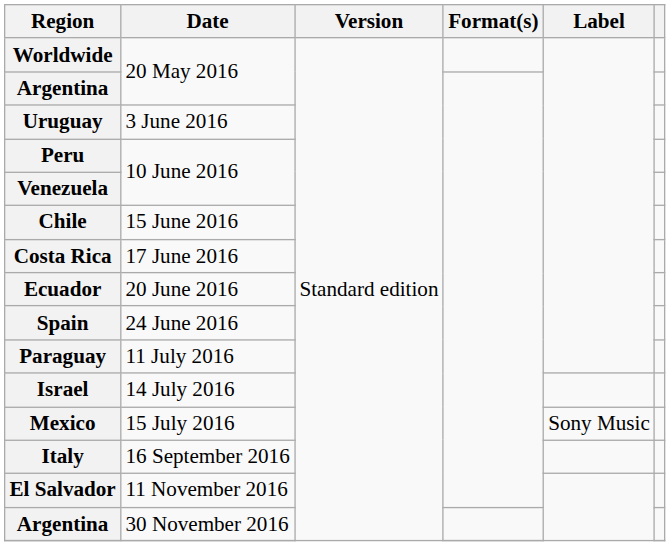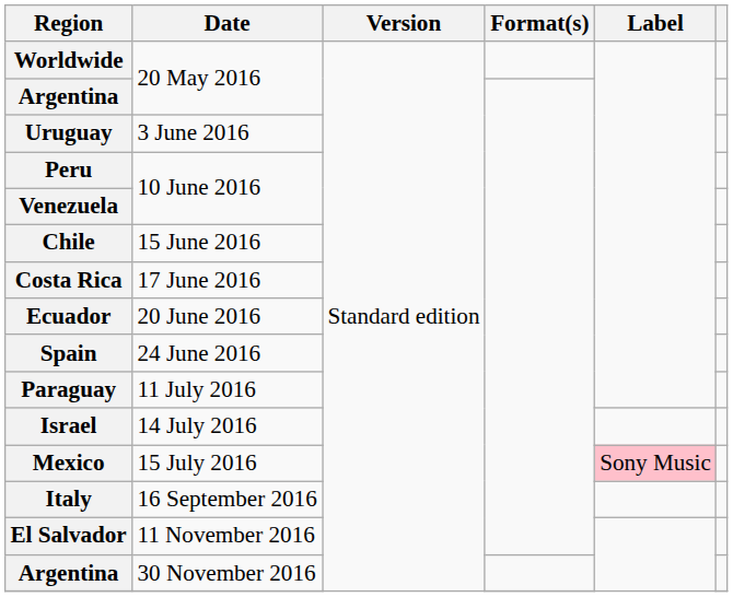Mexico | Label: no background -> pink background
